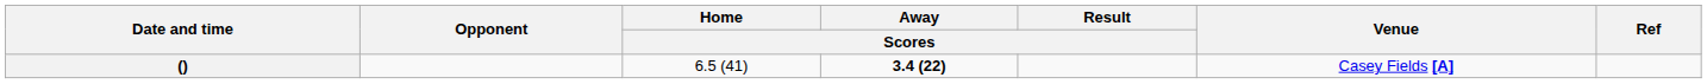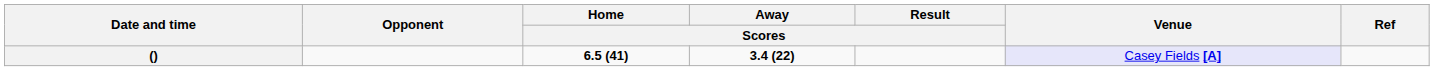() | Home / Scores: normal -> bold
() | Venue: no background -> lavender background
